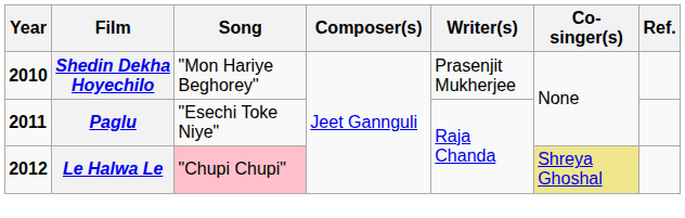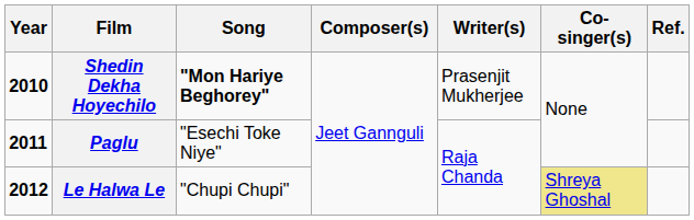Shedin Dekha Hoyechilo | Song: normal -> bold
Le Halwa Le | Song: pink background -> no background
